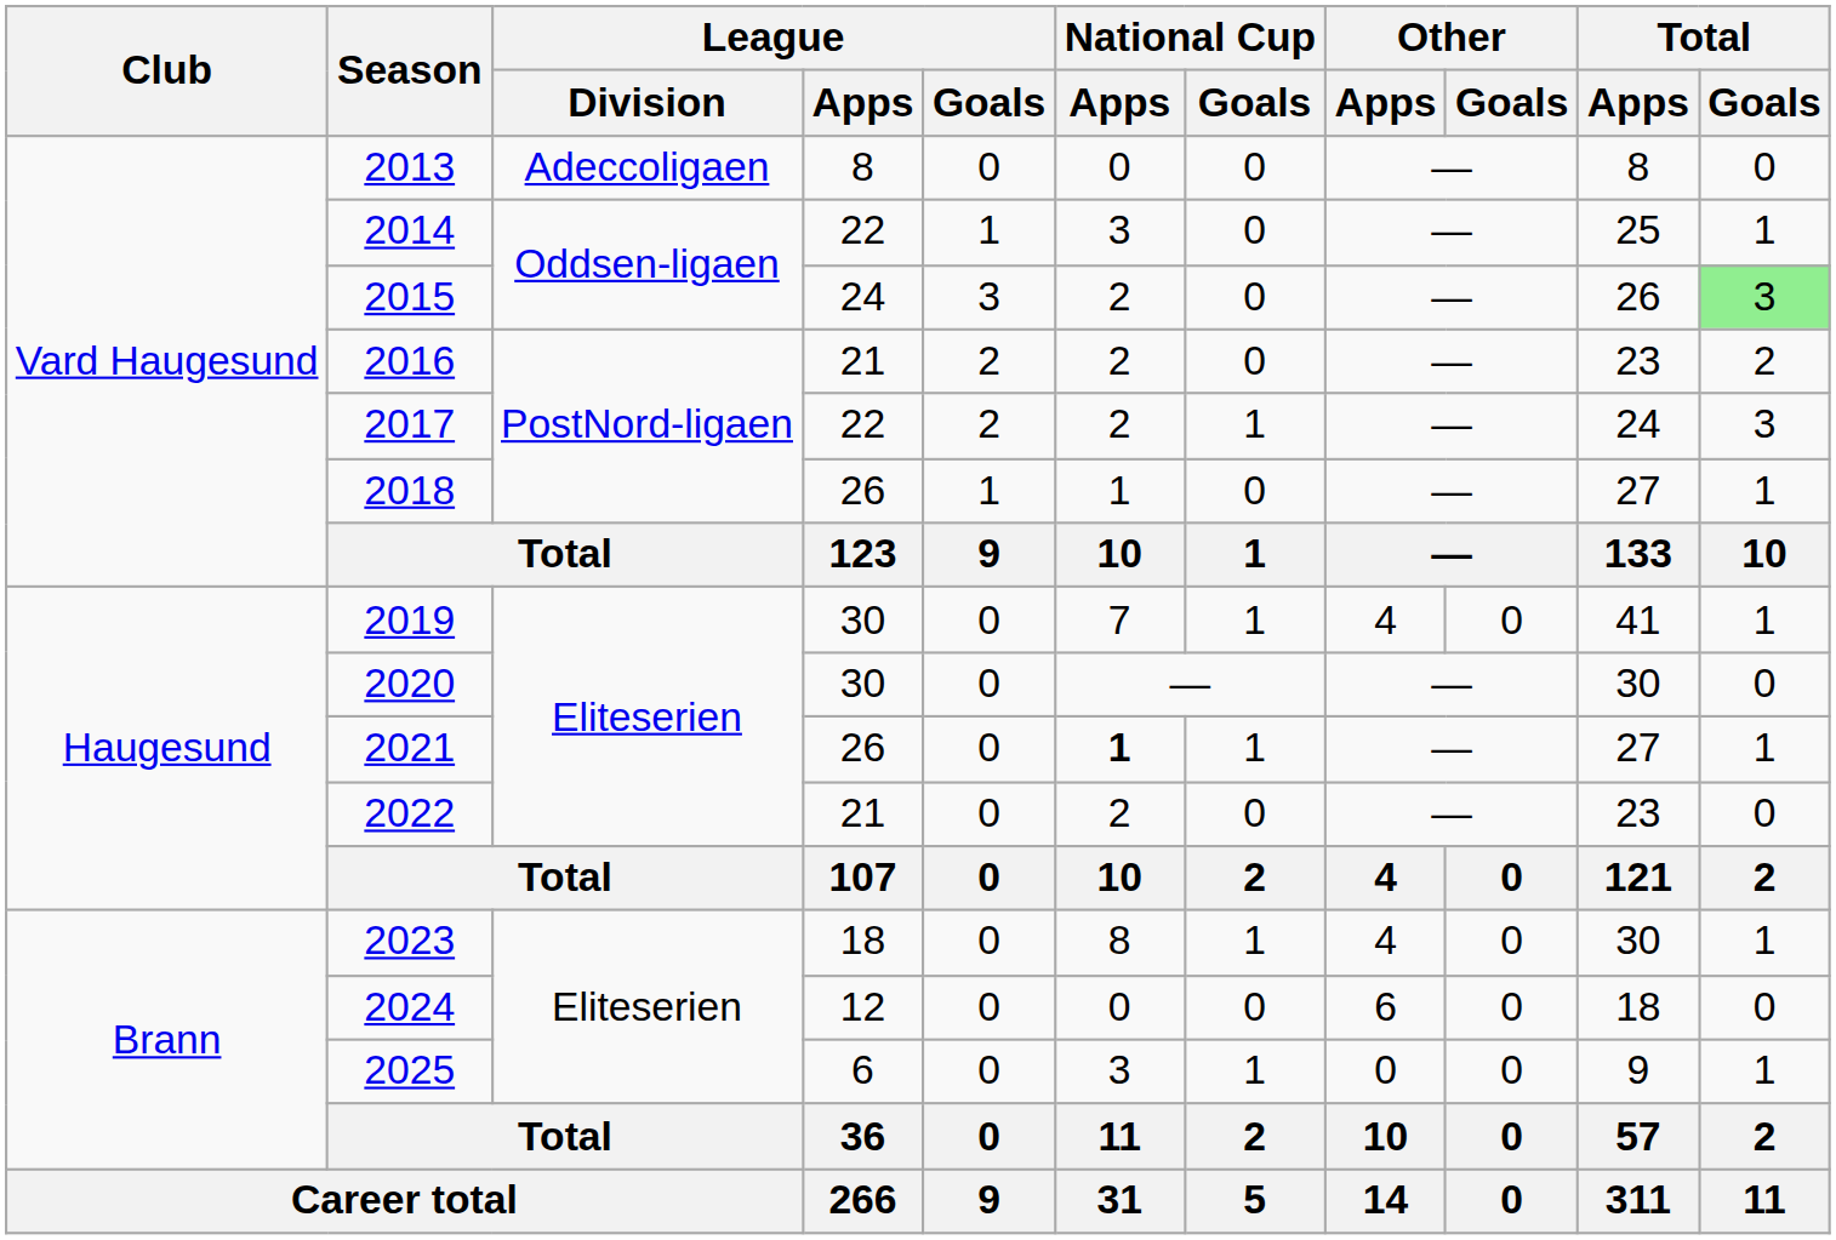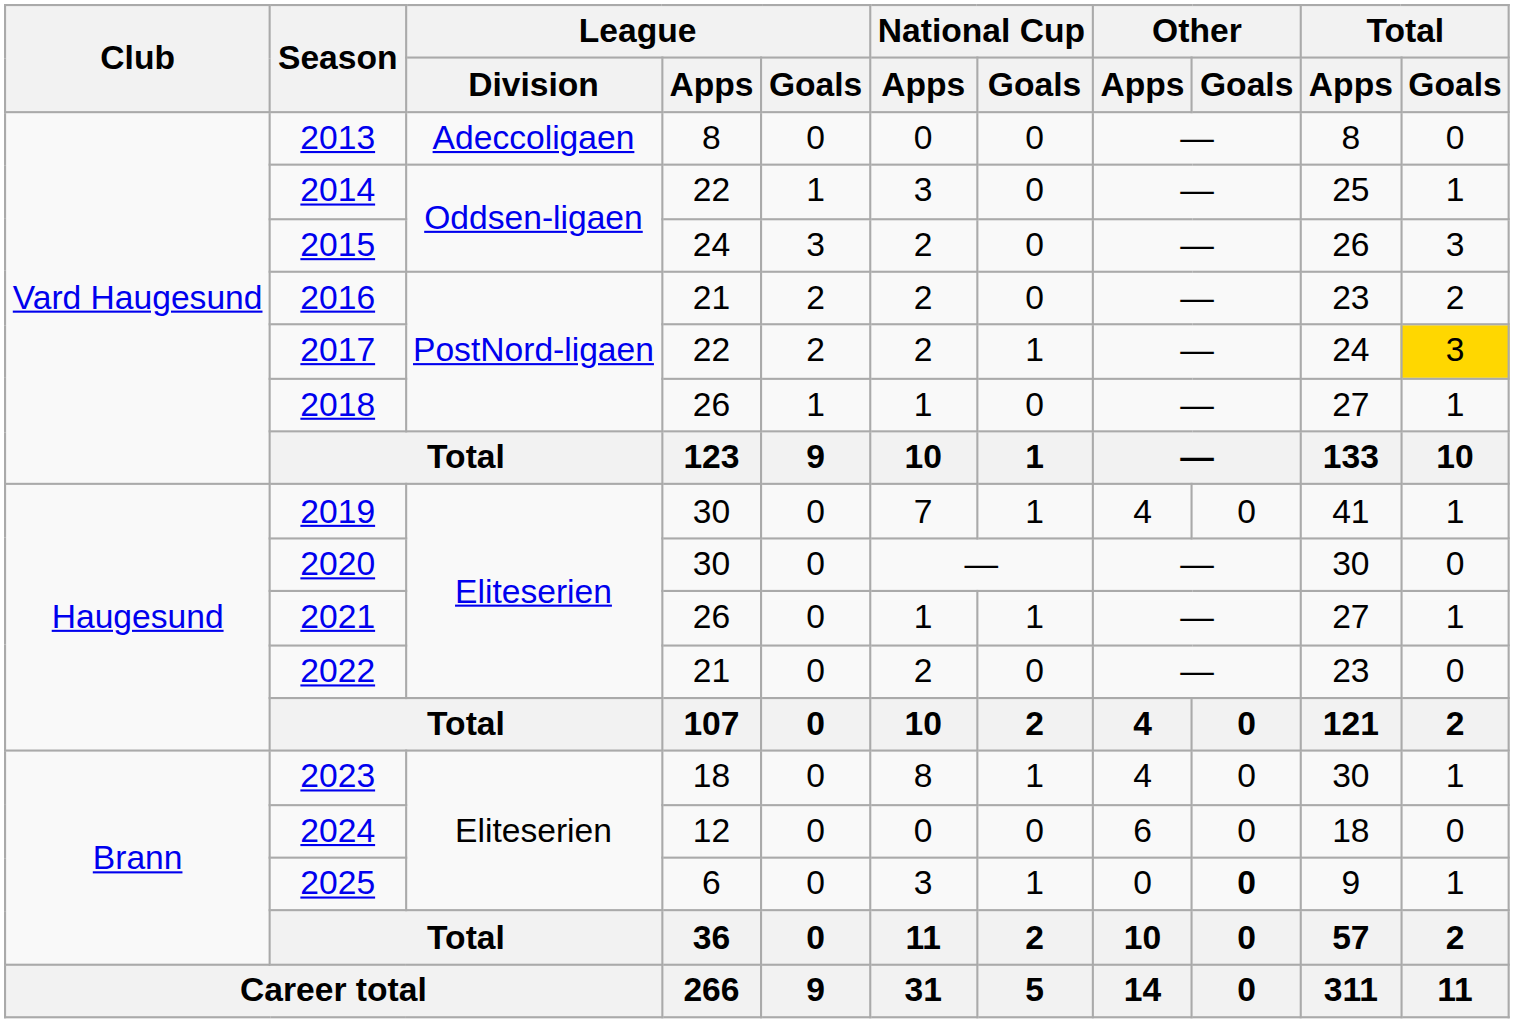2015 | Total / Goals: lightgreen background -> no background
2017 | Total / Goals: no background -> gold background
2021 | National Cup / Apps: bold -> normal
2025 | Other / Goals: normal -> bold
